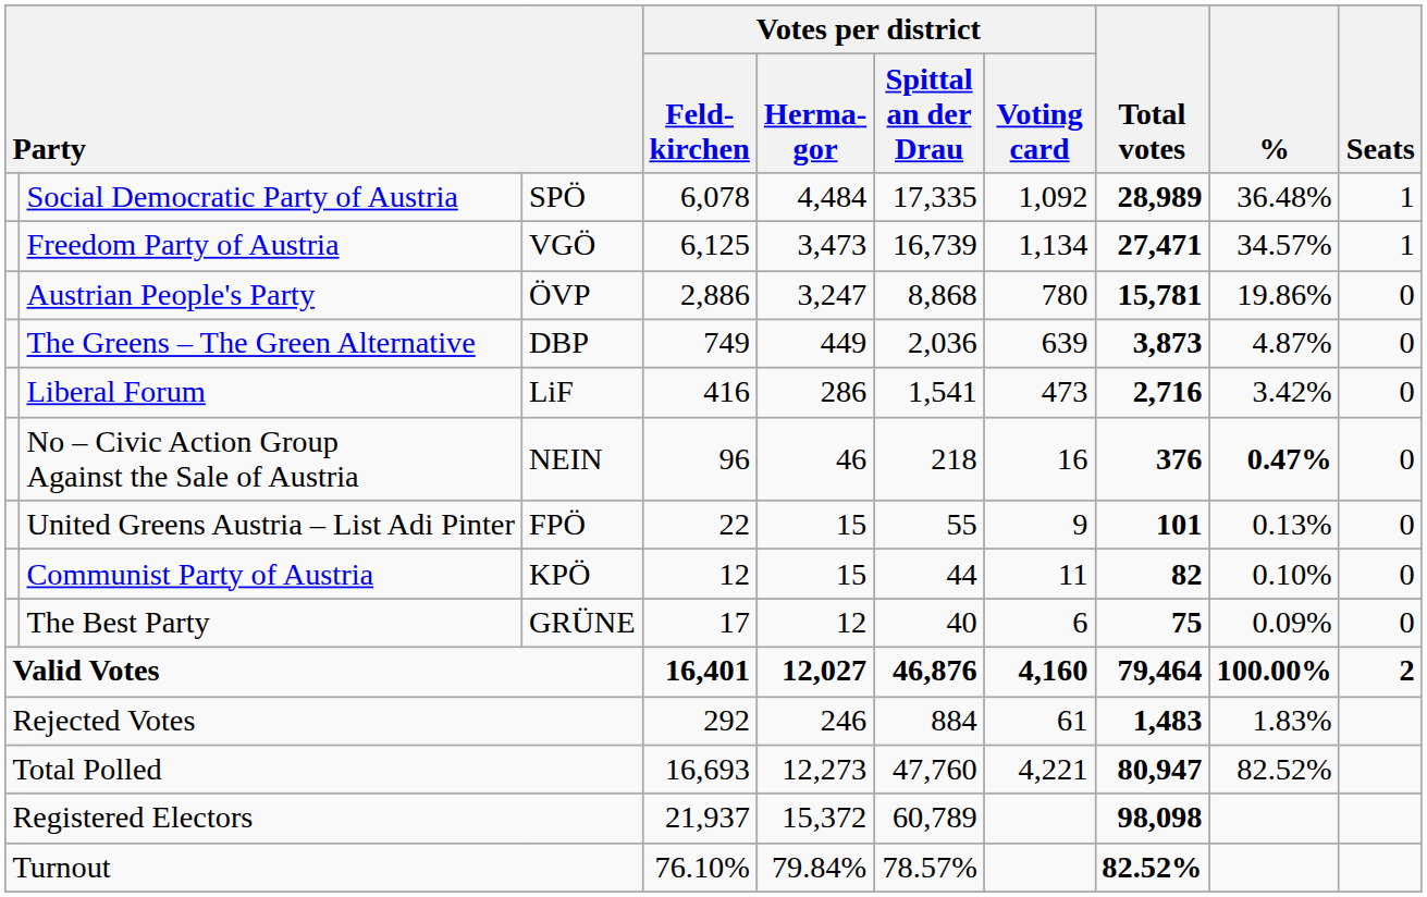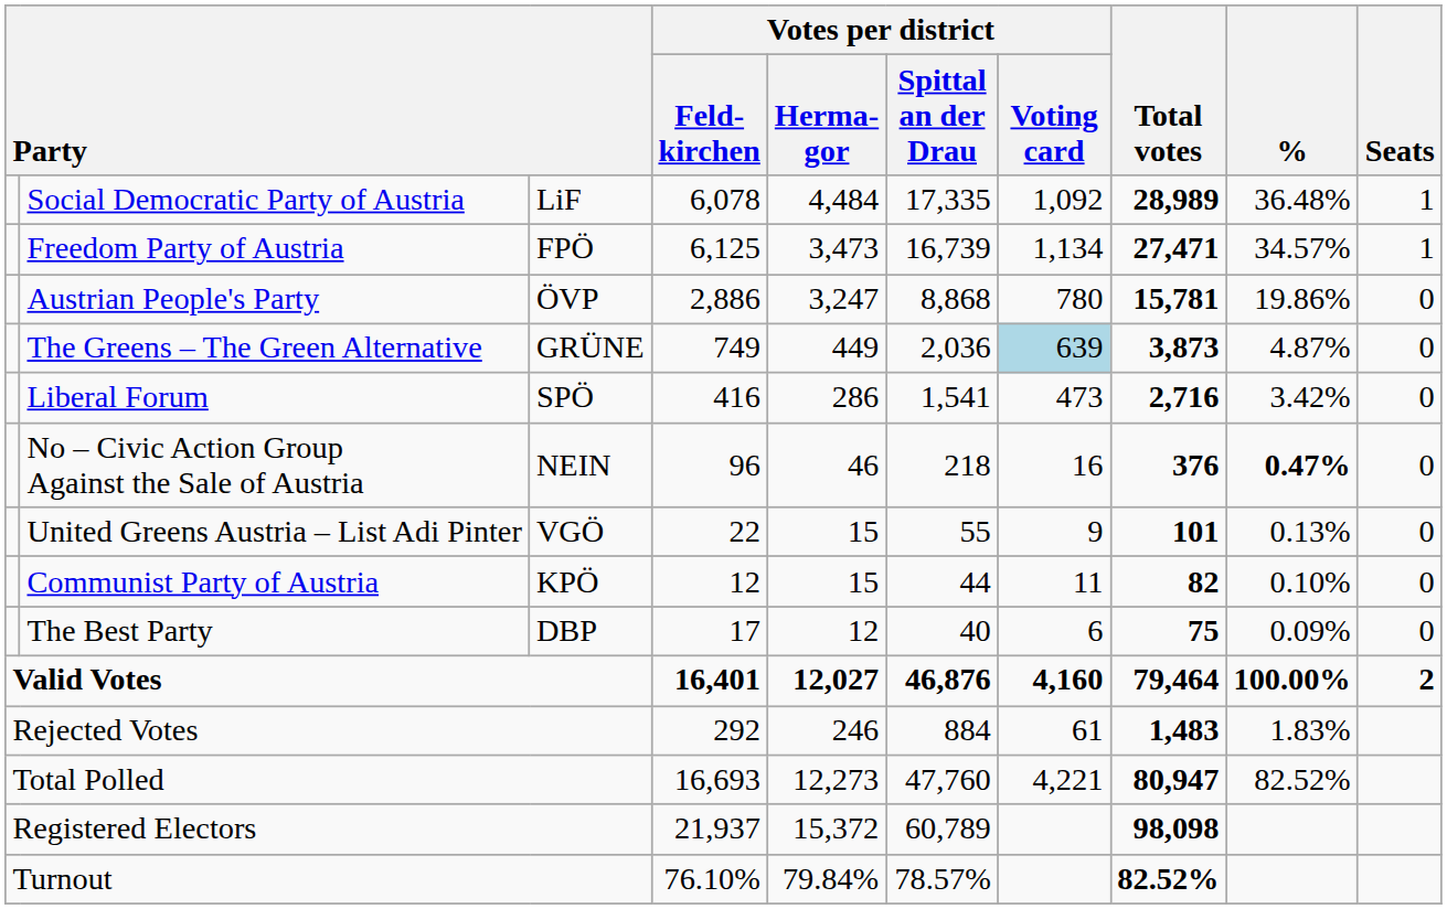Social Democratic Party of Austria | column 3: SPÖ -> LiF
Freedom Party of Austria | column 3: VGÖ -> FPÖ
The Greens – The Green Alternative | column 3: DBP -> GRÜNE
The Greens – The Green Alternative | Votes per district / Voting card: no background -> lightblue background
Liberal Forum | column 3: LiF -> SPÖ
United Greens Austria – List Adi Pinter | column 3: FPÖ -> VGÖ
The Best Party | column 3: GRÜNE -> DBP
